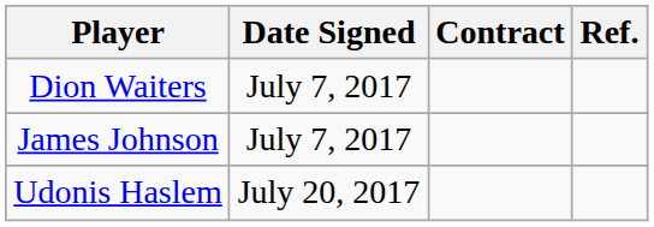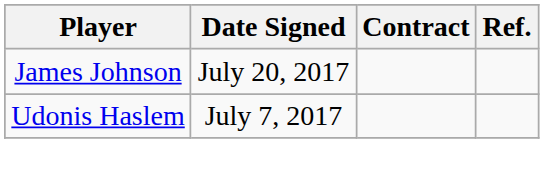- row: Dion Waiters | July 7, 2017
James Johnson | Date Signed: July 7, 2017 -> July 20, 2017
Udonis Haslem | Date Signed: July 20, 2017 -> July 7, 2017
